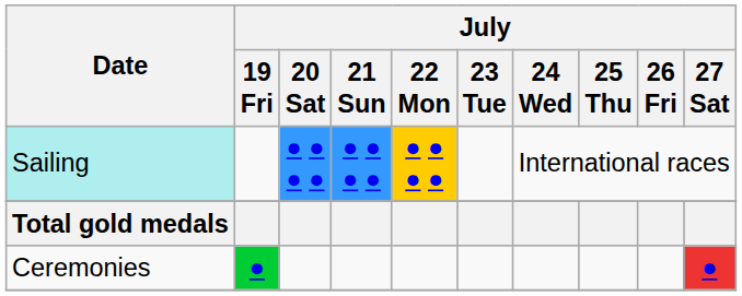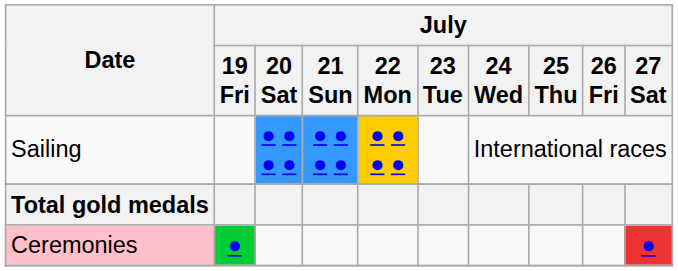Sailing | Date: paleturquoise background -> no background
Ceremonies | Date: no background -> pink background
